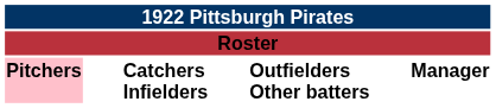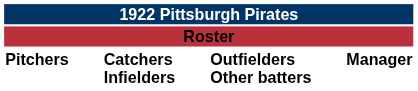Pitchers | column 1: pink background -> no background
